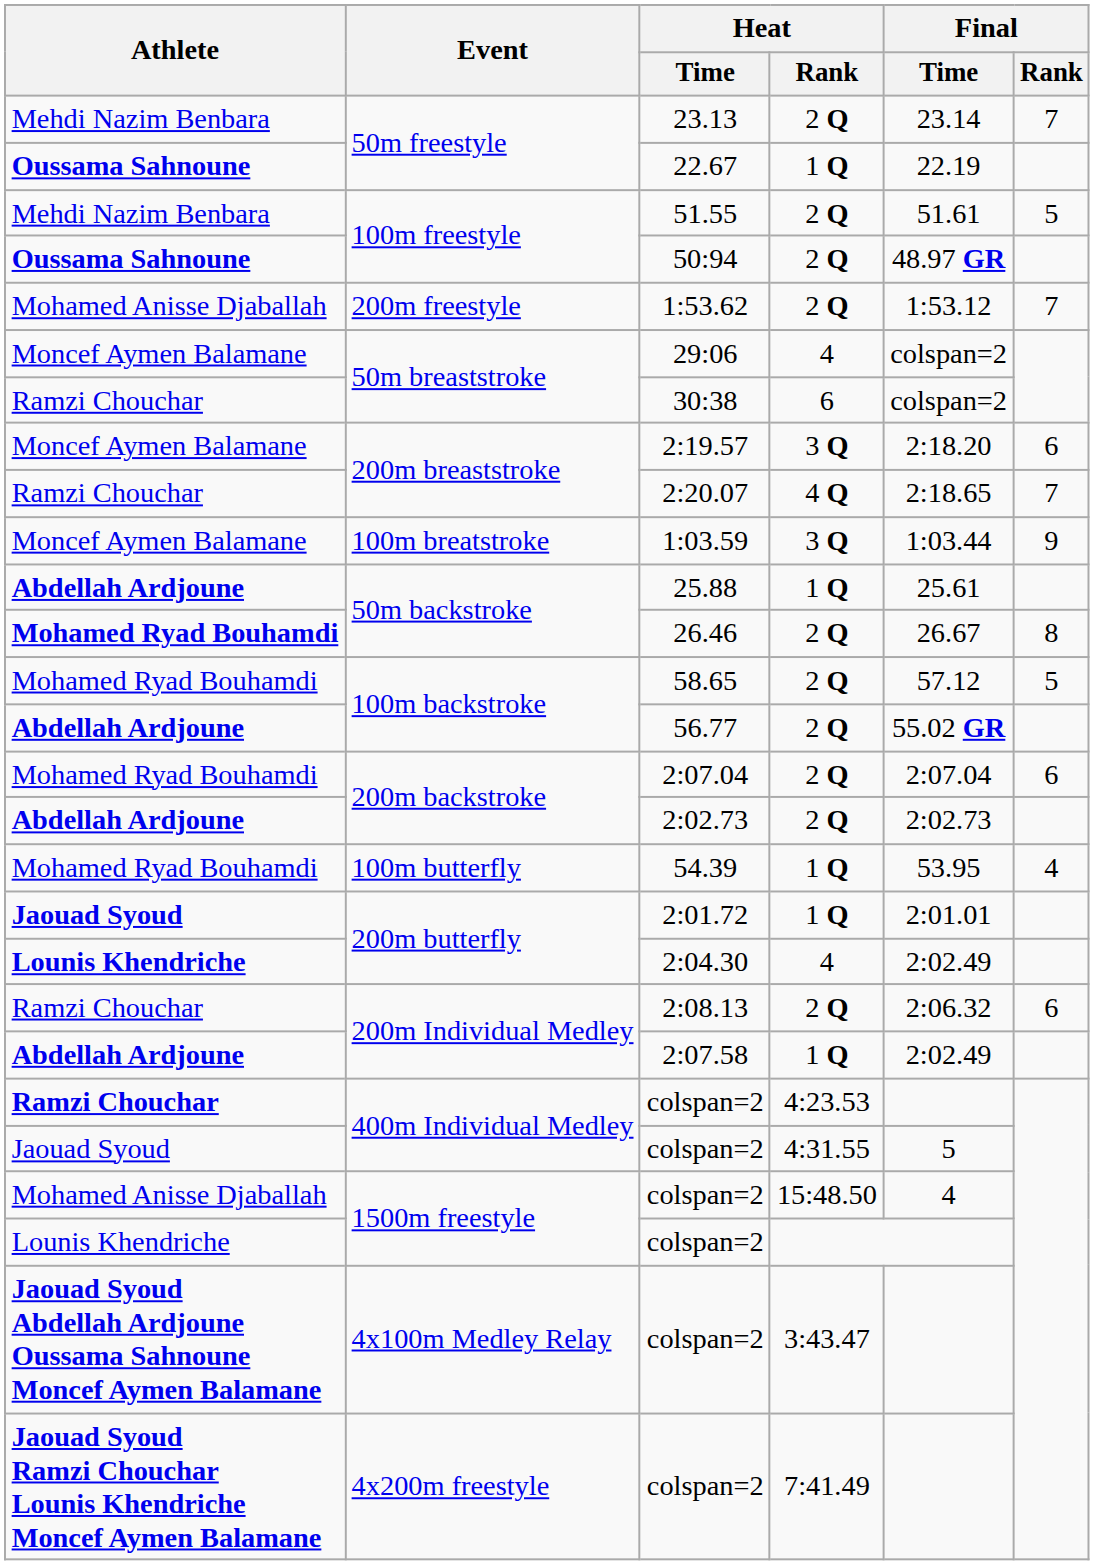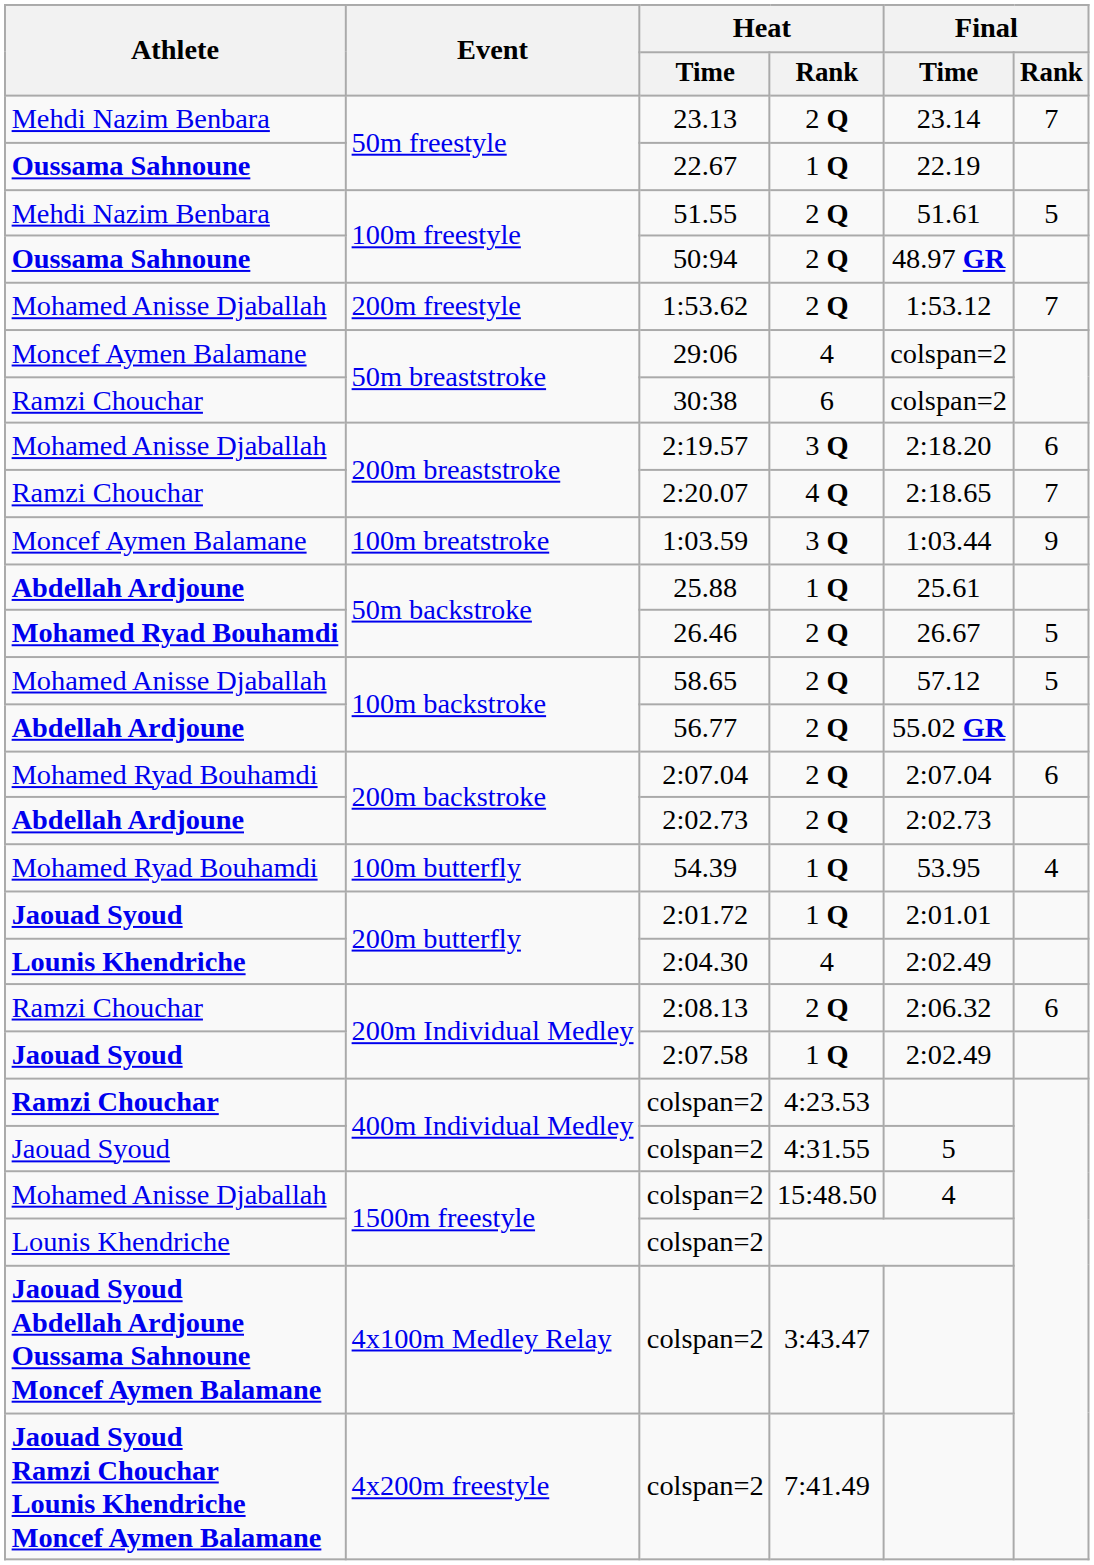2:19.57 | Athlete: Moncef Aymen Balamane -> Mohamed Anisse Djaballah
26.46 | Final / Rank: 8 -> 5
58.65 | Athlete: Mohamed Ryad Bouhamdi -> Mohamed Anisse Djaballah
2:07.58 | Athlete: Abdellah Ardjoune -> Jaouad Syoud
